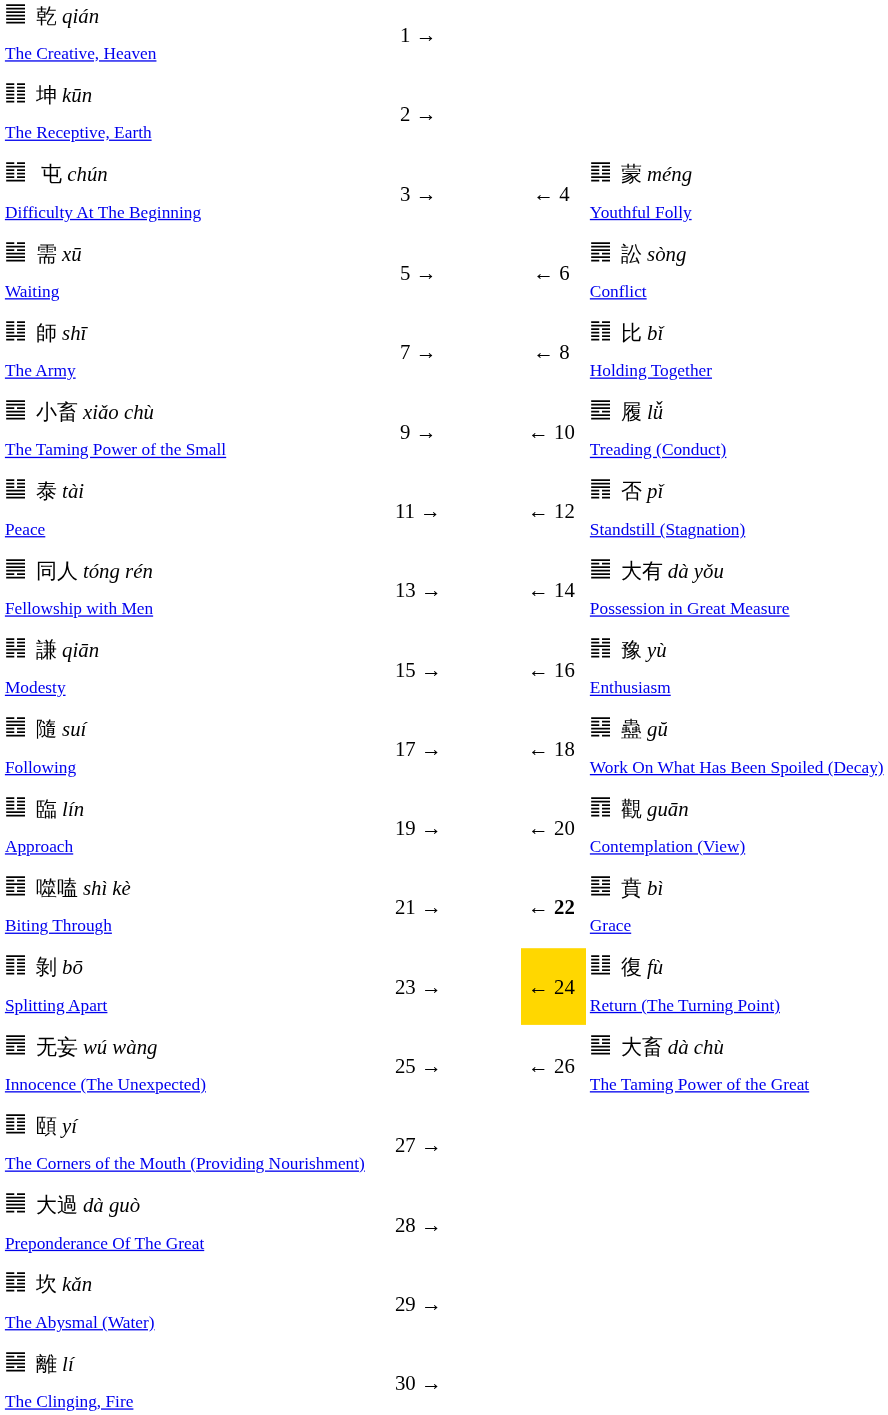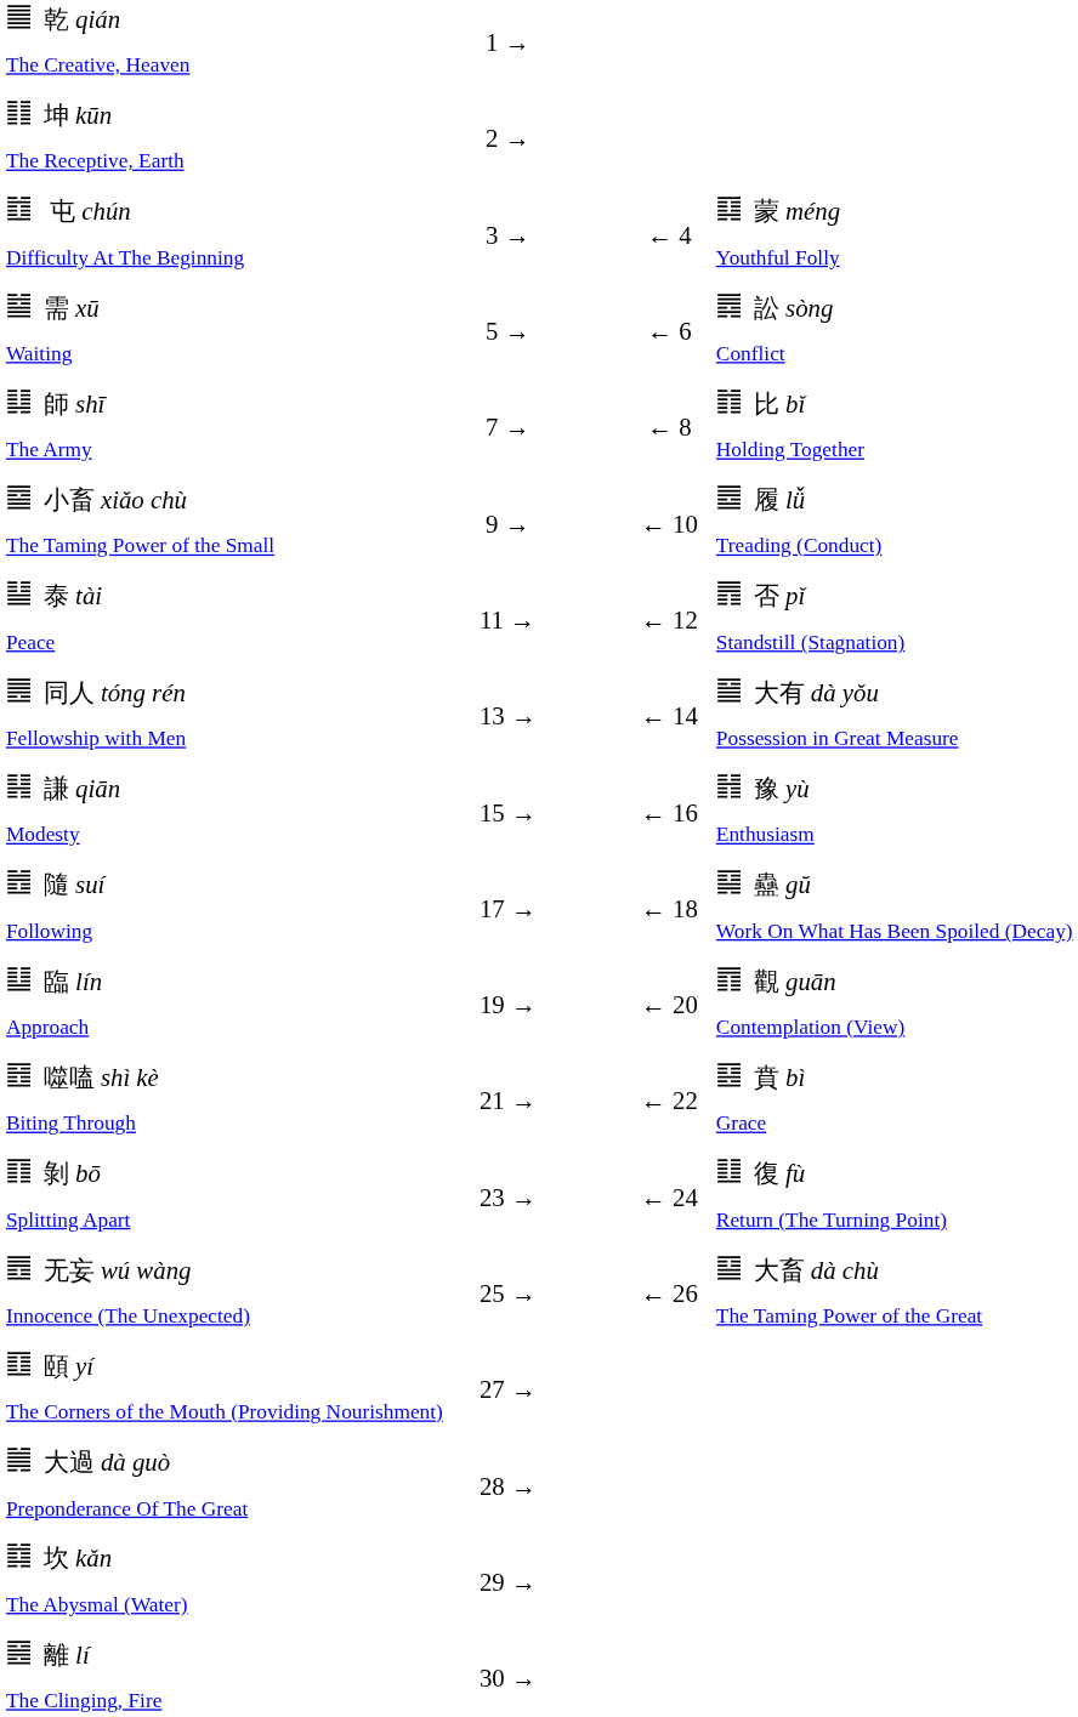䷔ 噬嗑 shì kè Biting Through | column 3: bold -> normal
䷖ 剝 bō Splitting Apart | column 3: gold background -> no background
